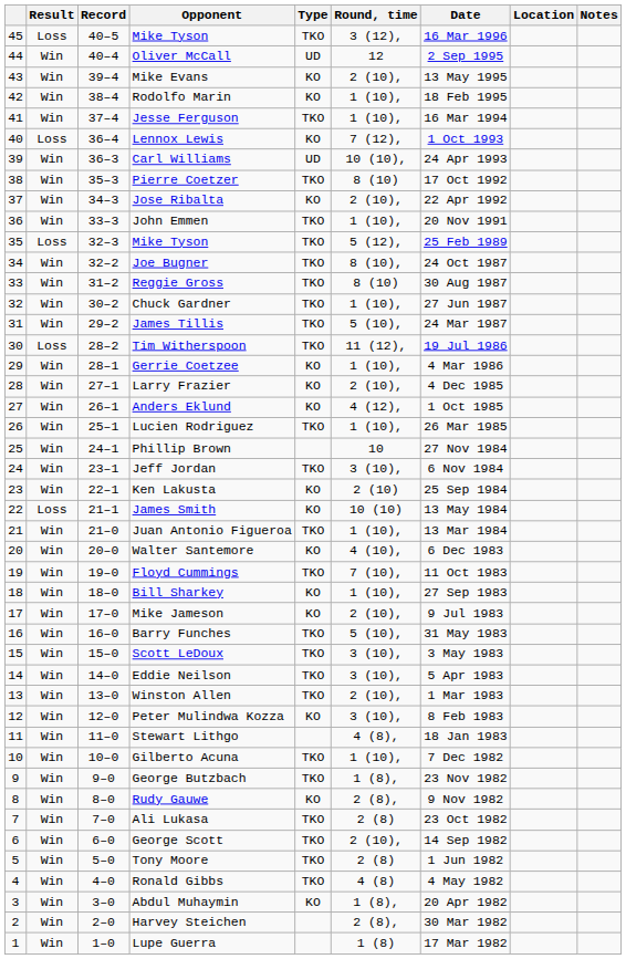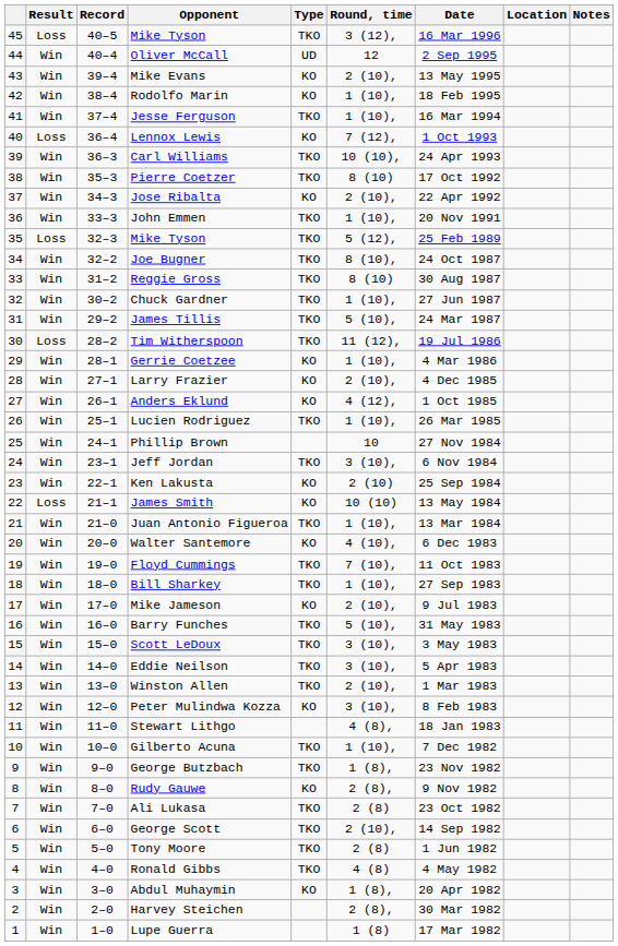Carl Williams | Type: UD -> TKO
Bill Sharkey | Type: KO -> TKO
